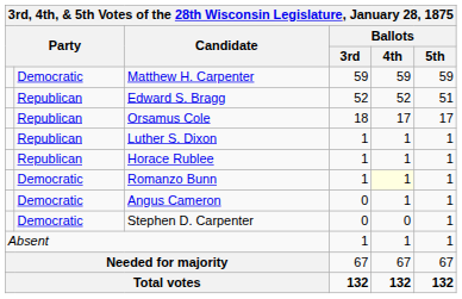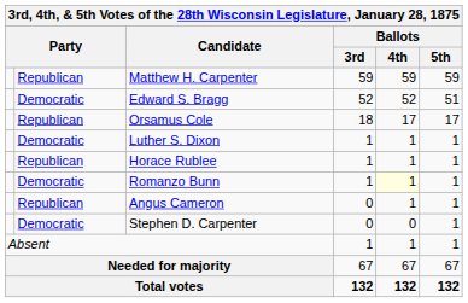Matthew H. Carpenter | column 2: Democratic -> Republican
Edward S. Bragg | column 2: Republican -> Democratic
Luther S. Dixon | column 2: Republican -> Democratic
Angus Cameron | column 2: Democratic -> Republican
